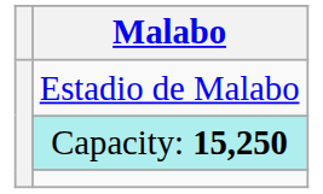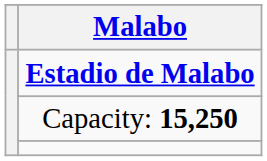Estadio de Malabo | column 2: normal -> bold
Capacity: 15,250 | column 2: paleturquoise background -> no background
